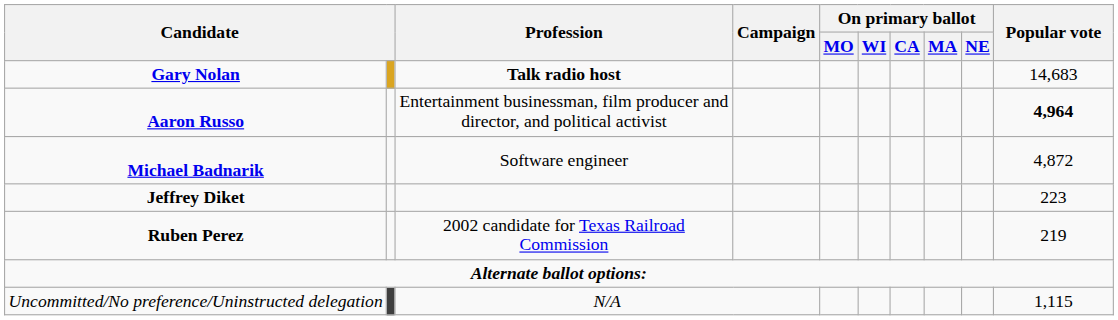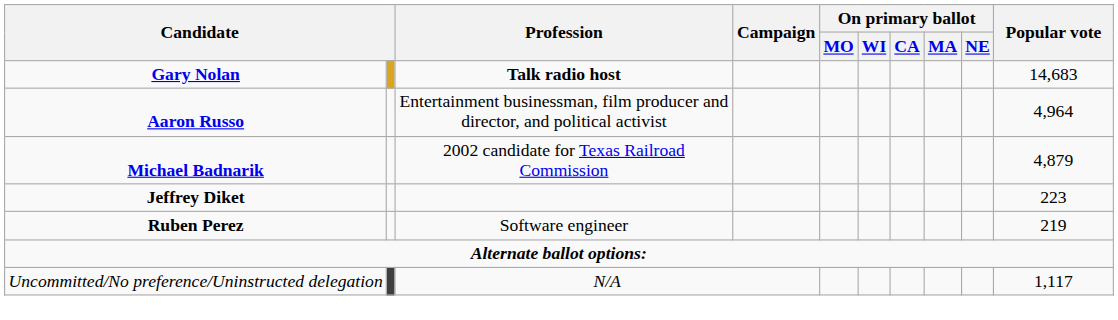Aaron Russo | Popular vote: bold -> normal
Michael Badnarik | Profession: Software engineer -> 2002 candidate for Texas Railroad Commission
Michael Badnarik | Popular vote: 4,872 -> 4,879
Ruben Perez | Profession: 2002 candidate for Texas Railroad Commission -> Software engineer
Uncommitted/No preference/Uninstructed delegation | Popular vote: 1,115 -> 1,117
